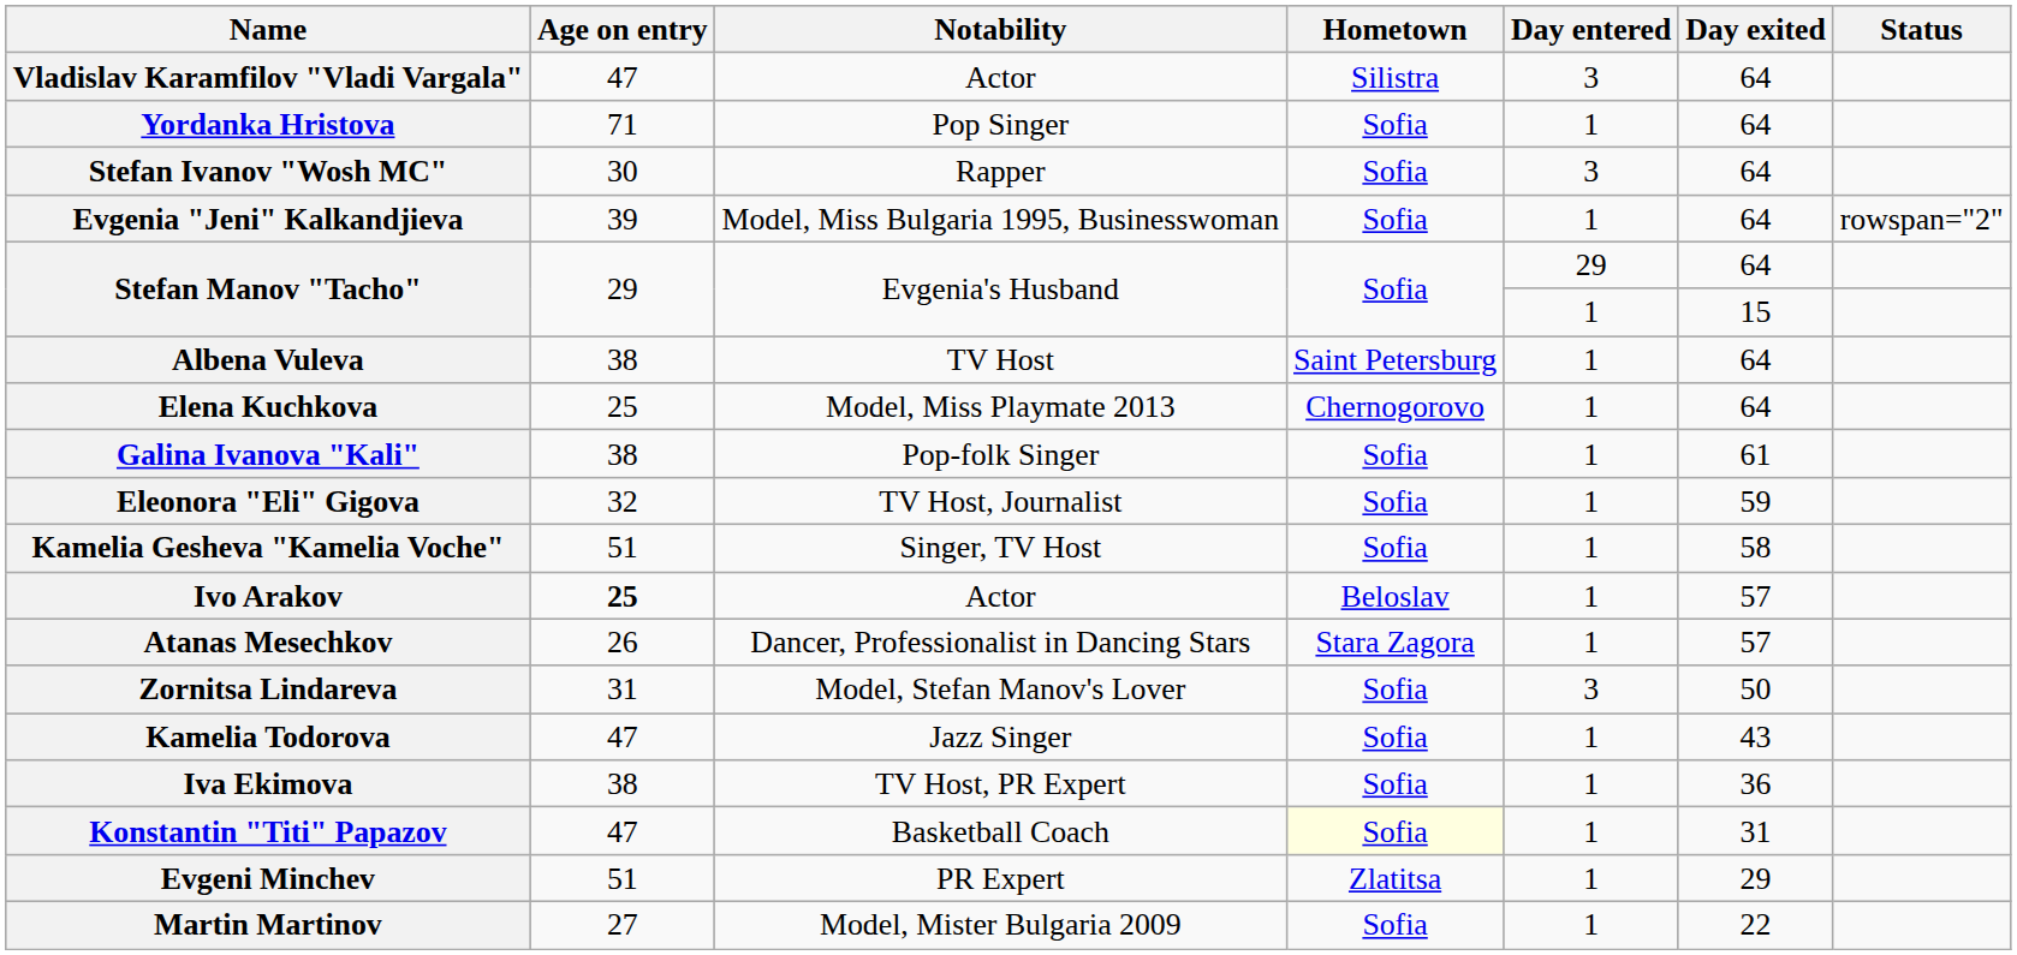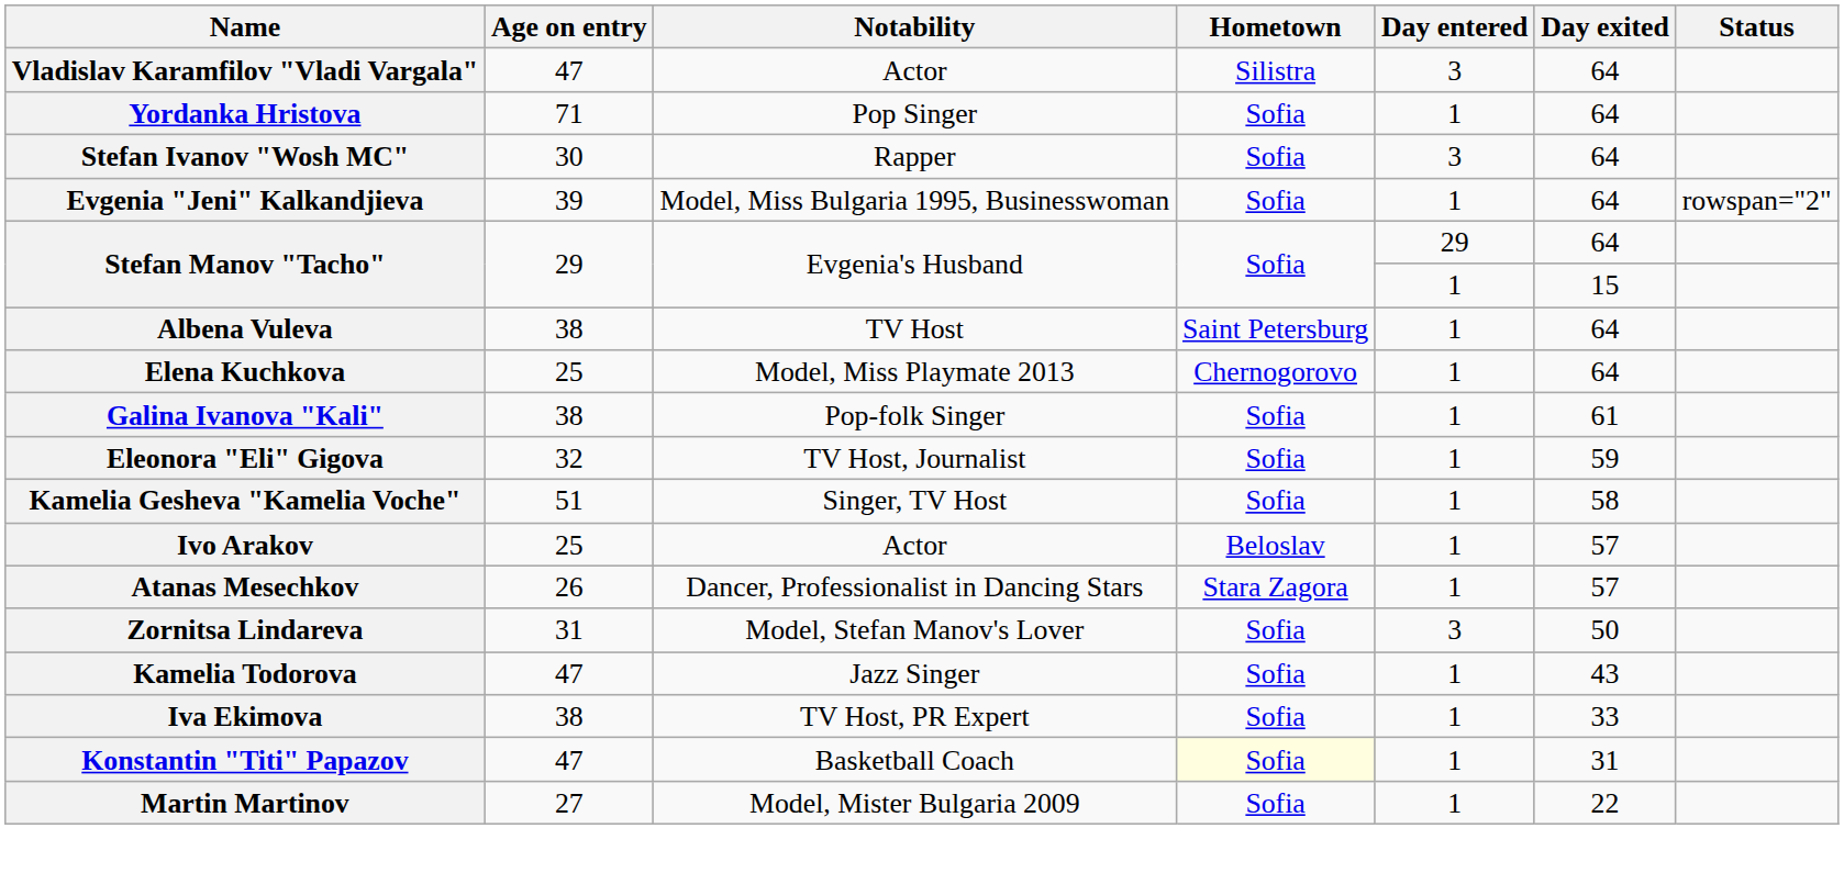Ivo Arakov | Age on entry: bold -> normal
Iva Ekimova | Day exited: 36 -> 33
- row: Evgeni Minchev | 51 | PR Expert | Zlatitsa | 1 | 29
